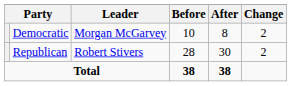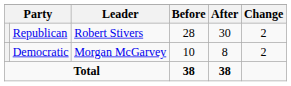rows swapped: Republican <-> Democratic
